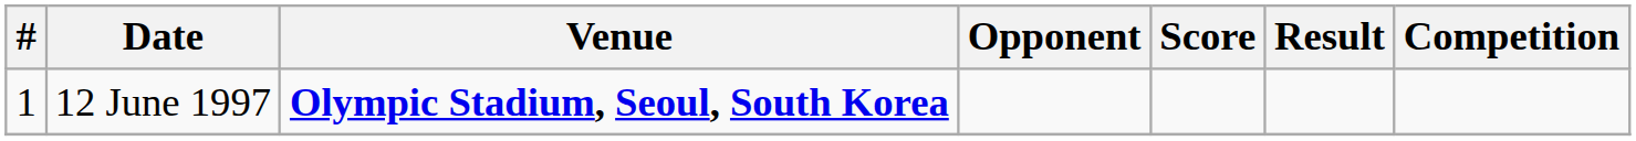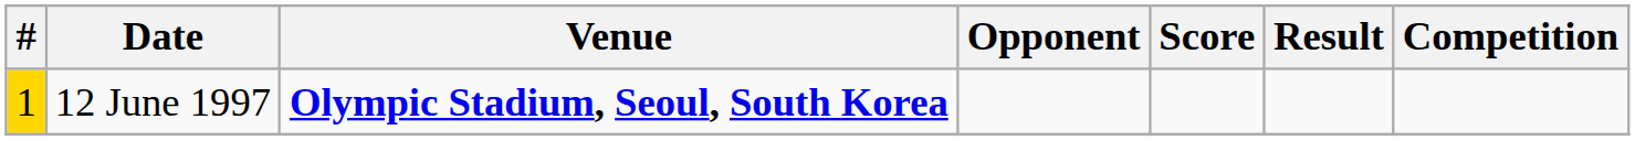12 June 1997 | #: no background -> gold background
